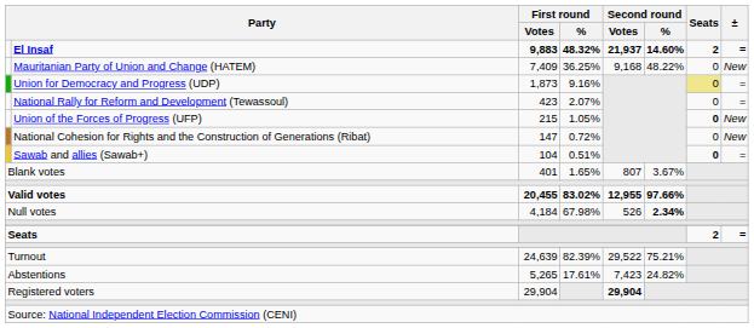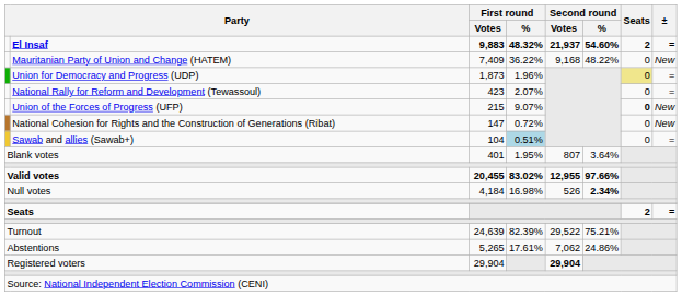El Insaf | Second round / %: 14.60% -> 54.60%
Mauritanian Party of Union and Change (HATEM) | First round / %: 36.25% -> 36.22%
Union for Democracy and Progress (UDP) | First round / %: 9.16% -> 1.96%
Union of the Forces of Progress (UFP) | First round / %: 1.05% -> 9.07%
Sawab and allies (Sawab+) | First round / %: no background -> lightblue background
Sawab and allies (Sawab+) | Seats: bold -> normal
Blank votes | First round / %: 1.65% -> 1.95%
Blank votes | Second round / %: 3.67% -> 3.64%
Null votes | First round / %: 67.98% -> 16.98%
Abstentions | Second round / Votes: 7,423 -> 7,062
Abstentions | Second round / %: 24.82% -> 24.86%
